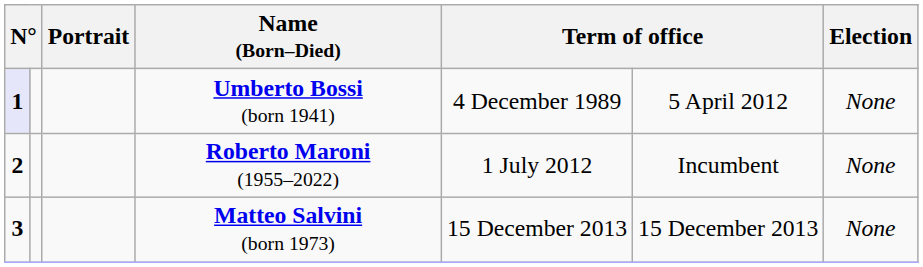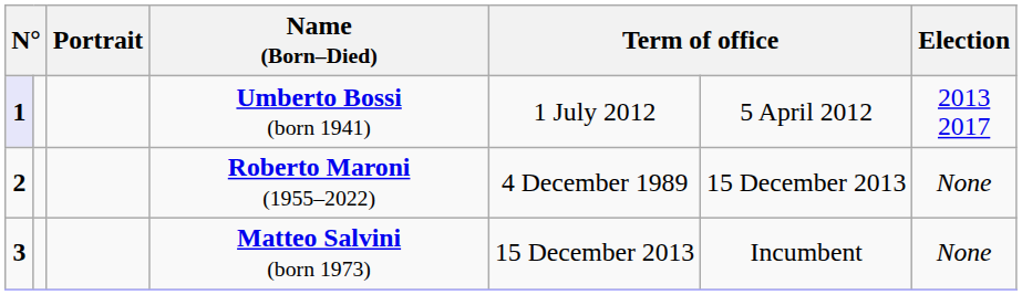Umberto Bossi (born 1941) | column 5: 4 December 1989 -> 1 July 2012
Umberto Bossi (born 1941) | Election: None -> 2013 2017
Roberto Maroni (1955–2022) | column 5: 1 July 2012 -> 4 December 1989
Roberto Maroni (1955–2022) | column 6: Incumbent -> 15 December 2013
Matteo Salvini (born 1973) | column 6: 15 December 2013 -> Incumbent
